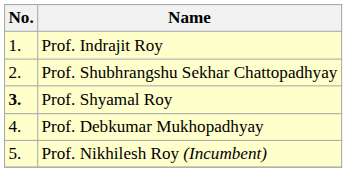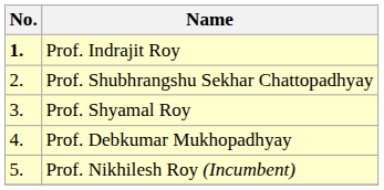Prof. Indrajit Roy | No.: normal -> bold
Prof. Shyamal Roy | No.: bold -> normal
